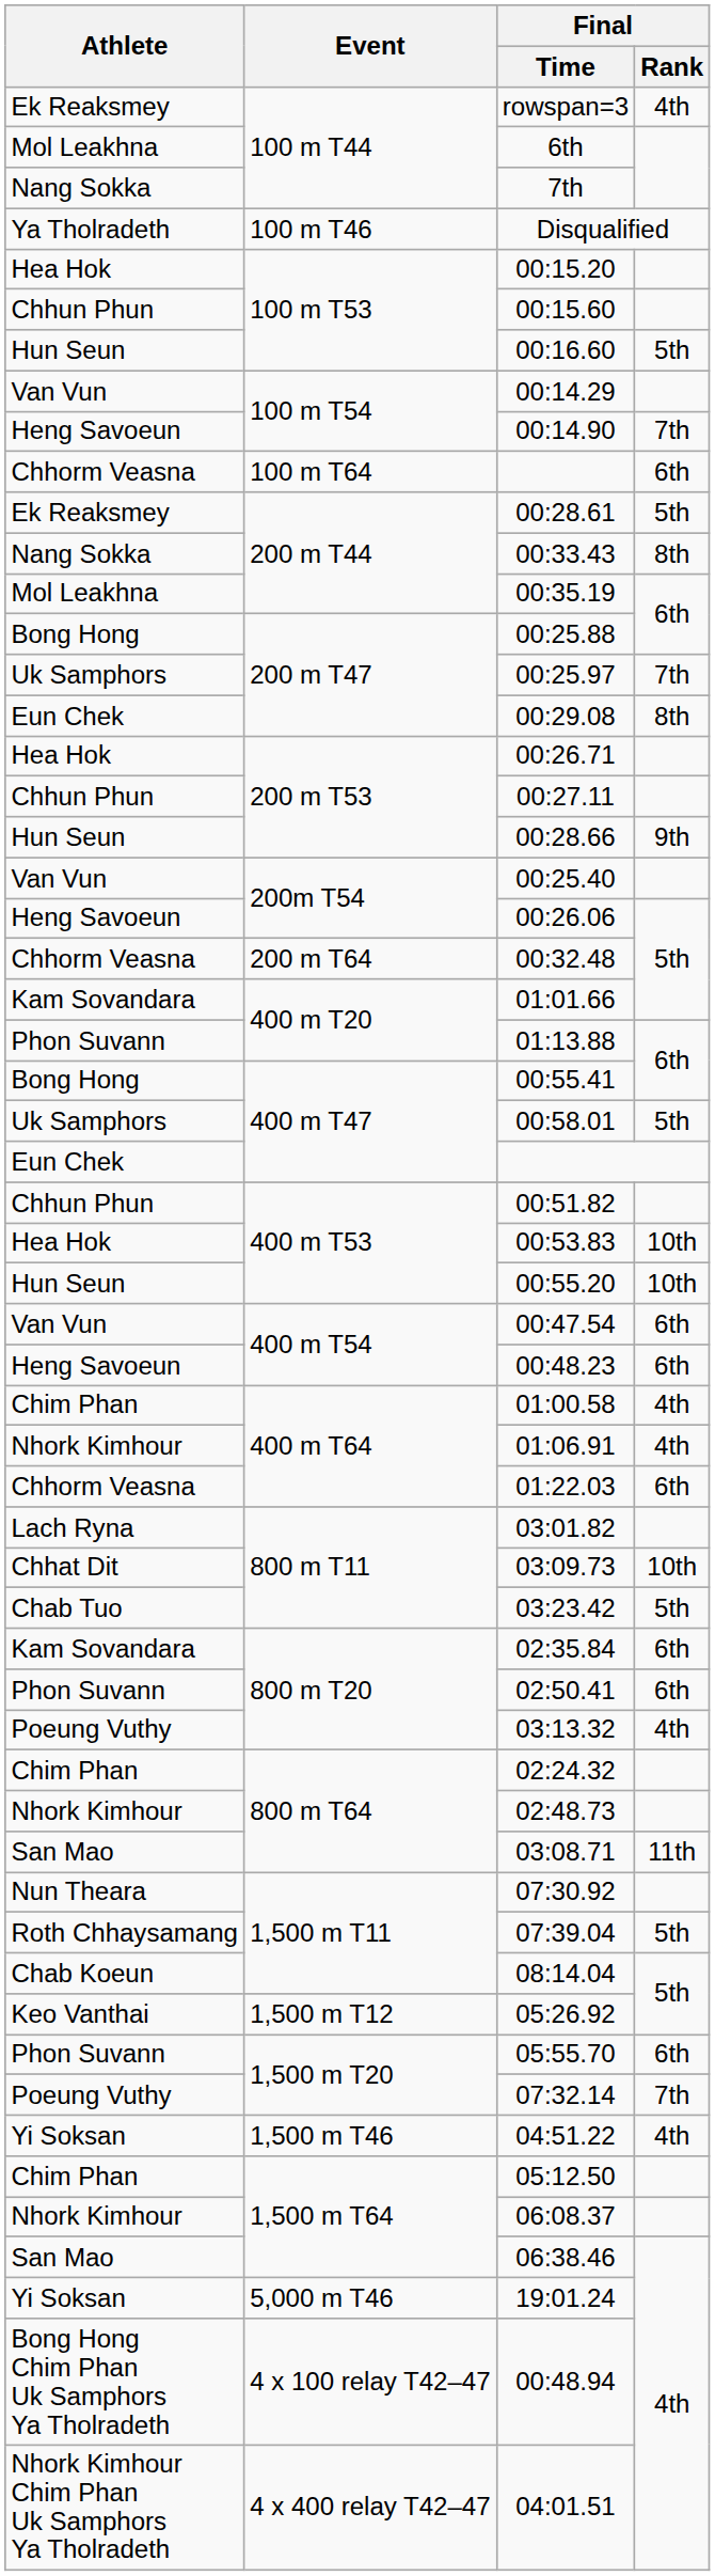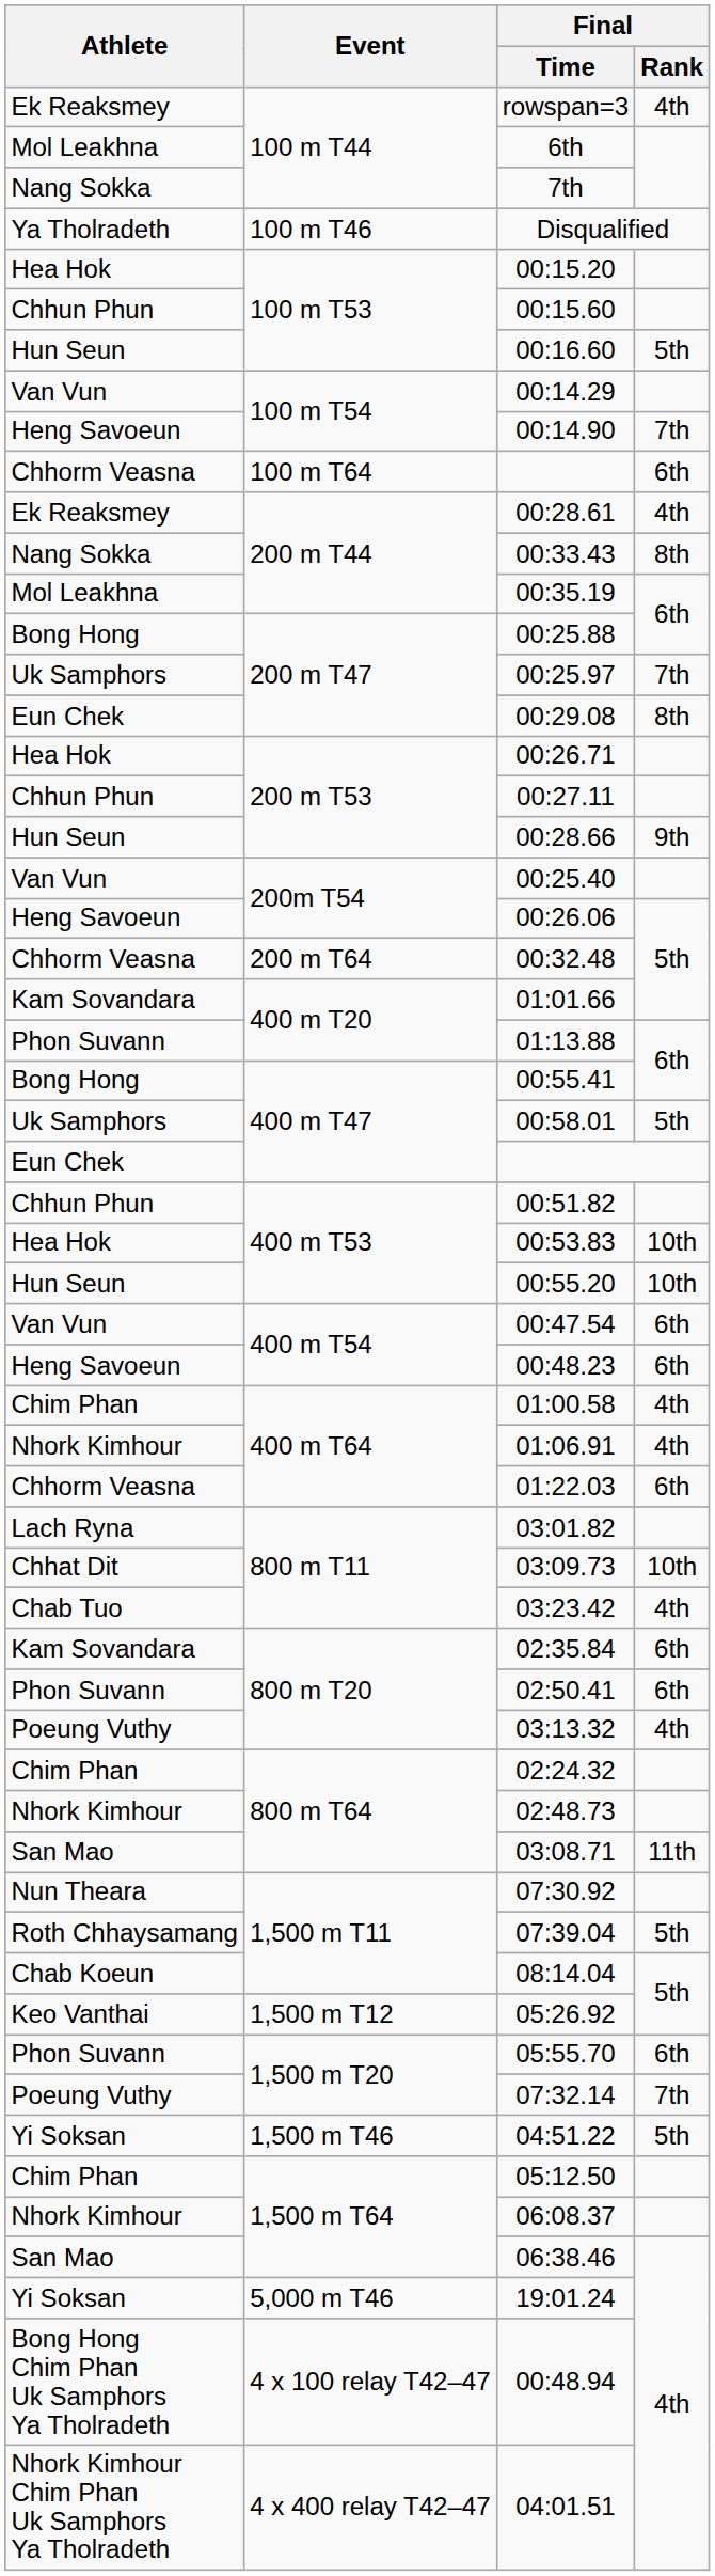00:28.61 | Final / Rank: 5th -> 4th
03:23.42 | Final / Rank: 5th -> 4th
04:51.22 | Final / Rank: 4th -> 5th
